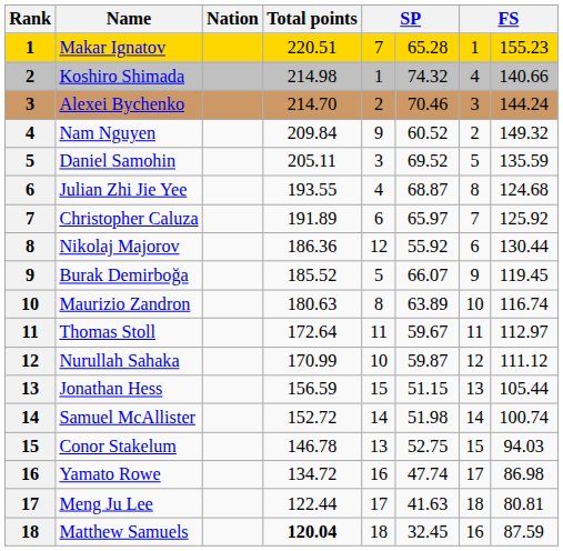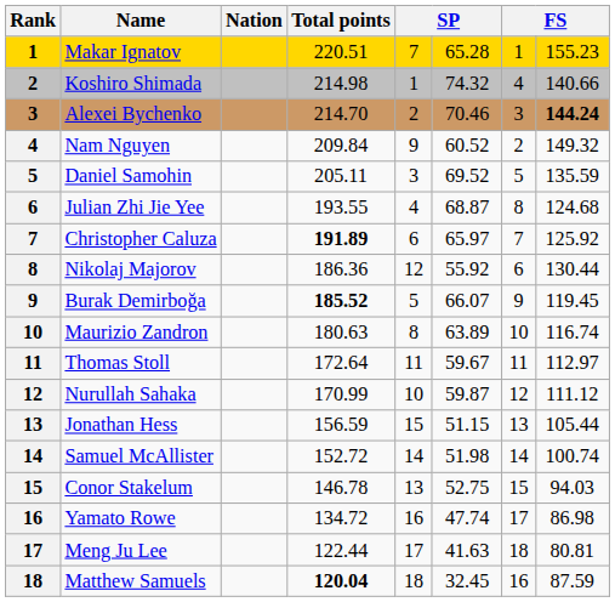Alexei Bychenko | column 8: normal -> bold
Christopher Caluza | Total points: normal -> bold
Burak Demirboğa | Total points: normal -> bold
